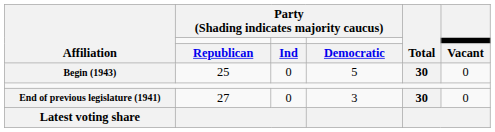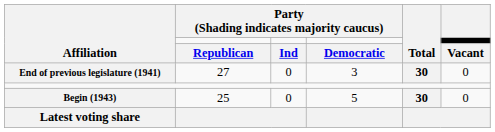rows swapped: End of previous legislature (1941) <-> Begin (1943)
